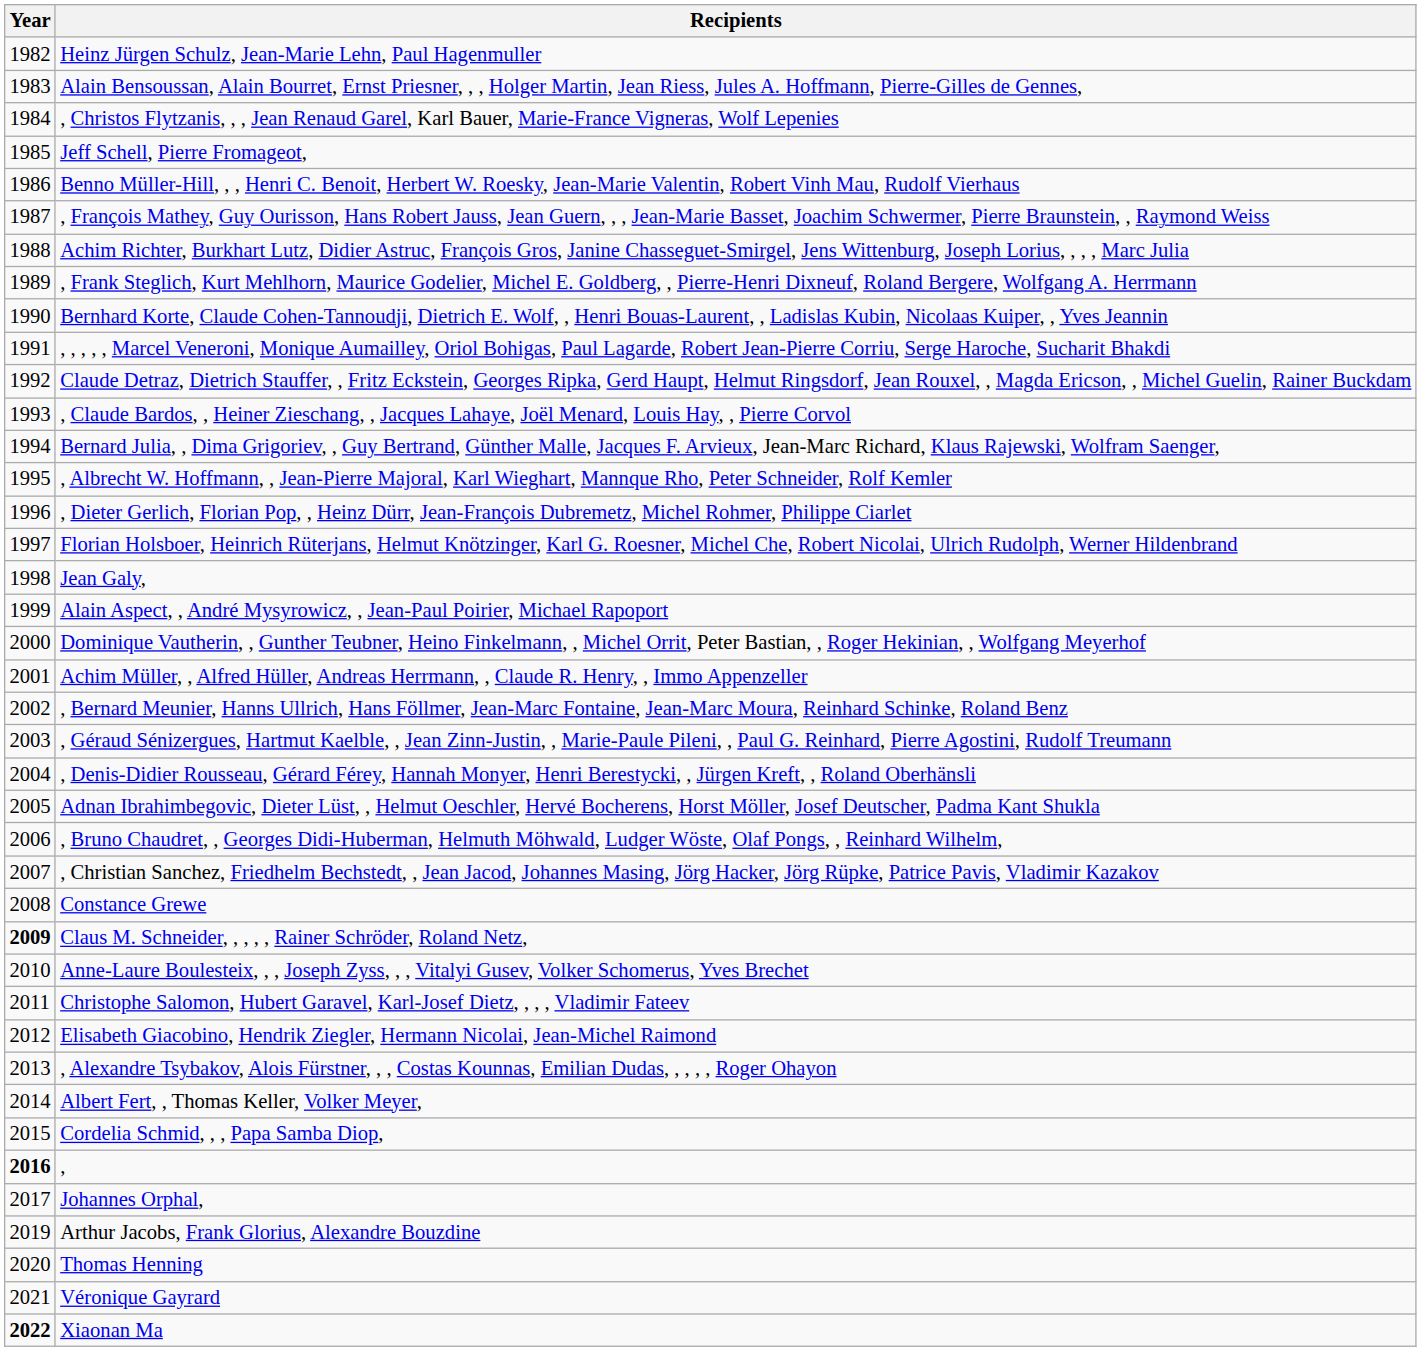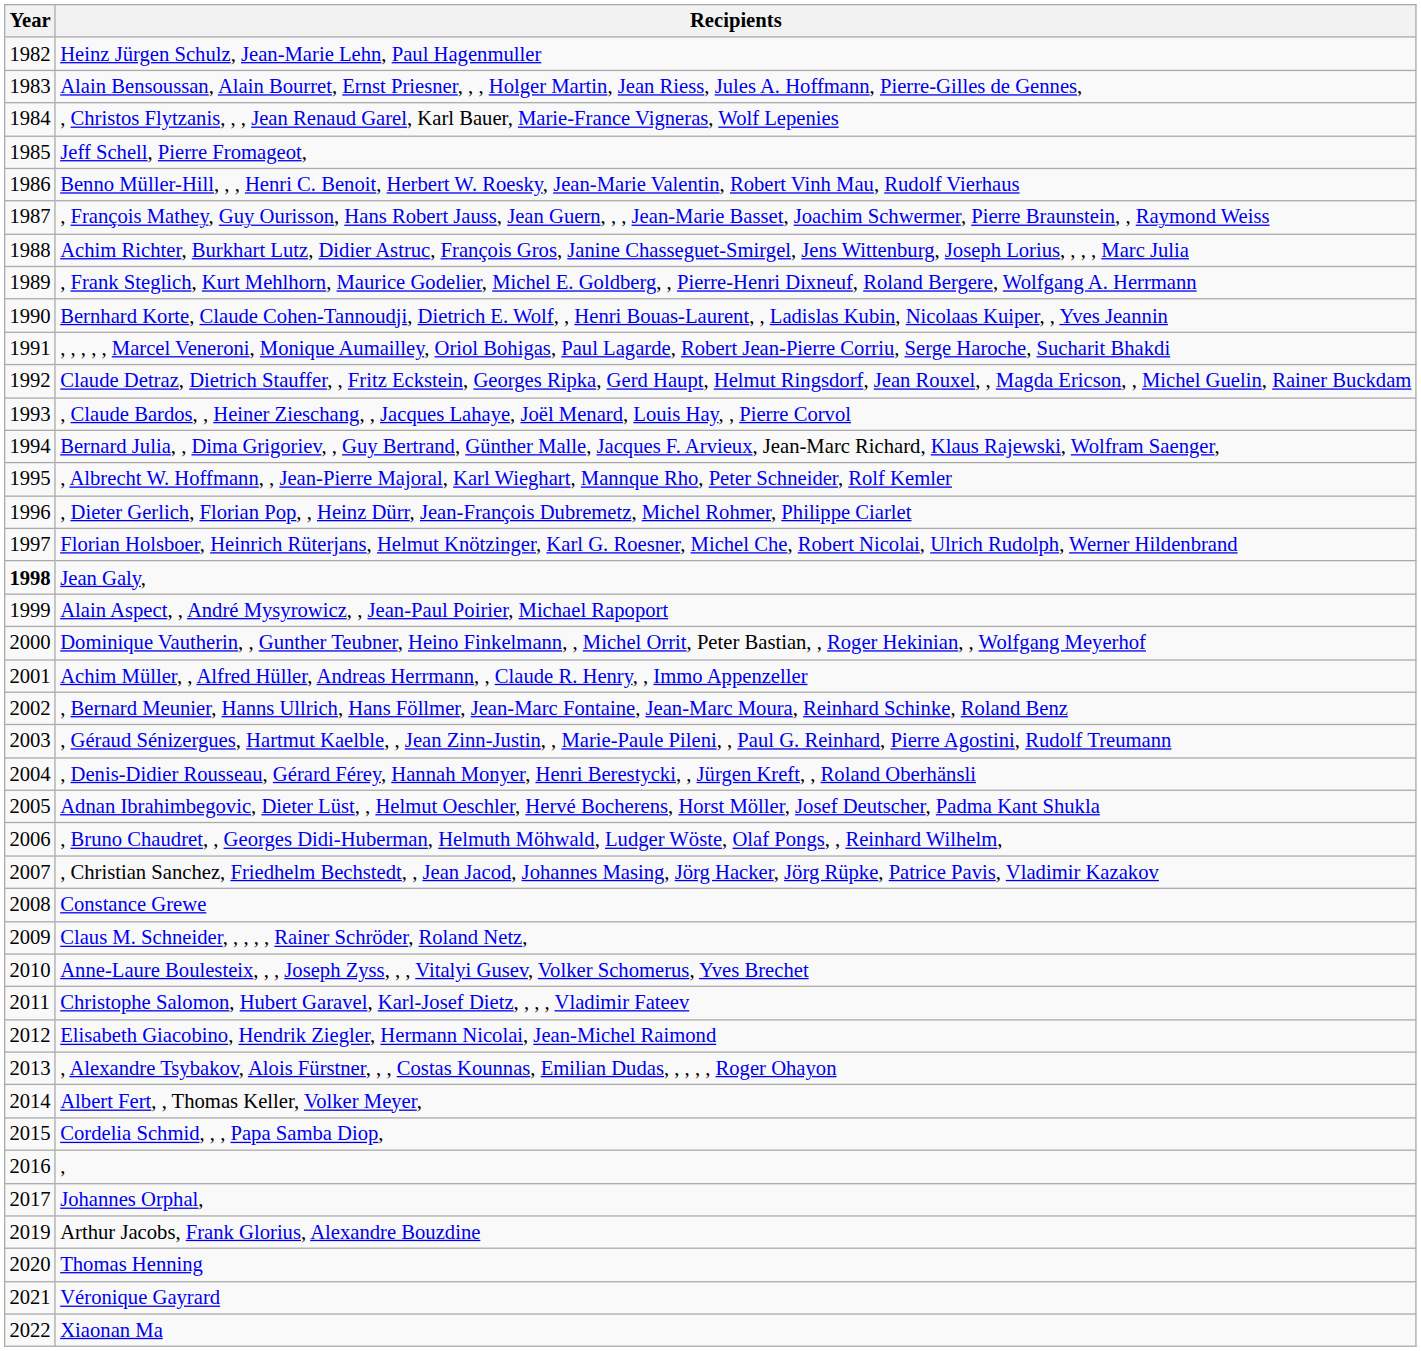Jean Galy, | Year: normal -> bold
Claus M. Schneider, , , , , Rainer Schröder, Roland Netz, | Year: bold -> normal
, | Year: bold -> normal
Xiaonan Ma | Year: bold -> normal
